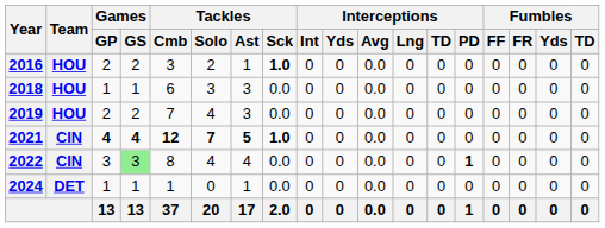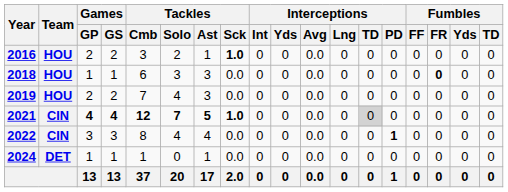2018 | Fumbles / FR: normal -> bold
2021 | Interceptions / TD: no background -> lightgrey background
2022 | Games / GS: lightgreen background -> no background
